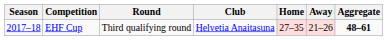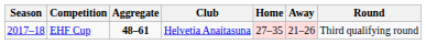columns swapped: Round <-> Aggregate
